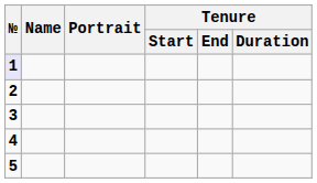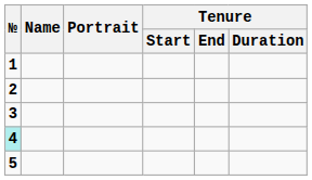1 | №: lavender background -> no background
4 | №: no background -> paleturquoise background
